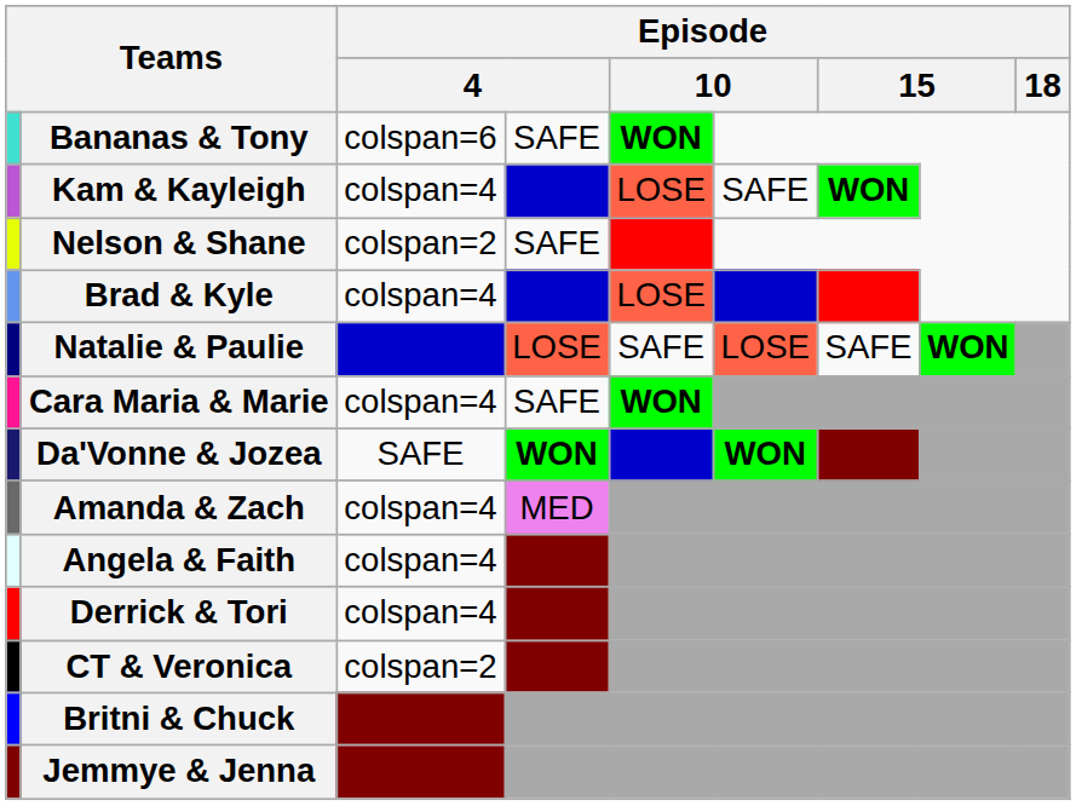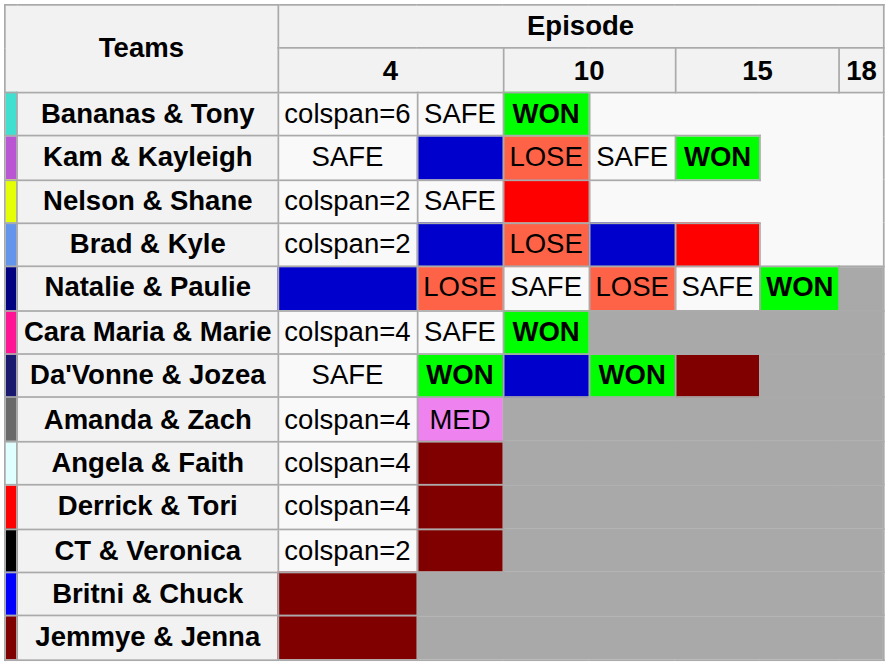Kam & Kayleigh | column 3: colspan=4 -> SAFE
Brad & Kyle | column 3: colspan=4 -> colspan=2
